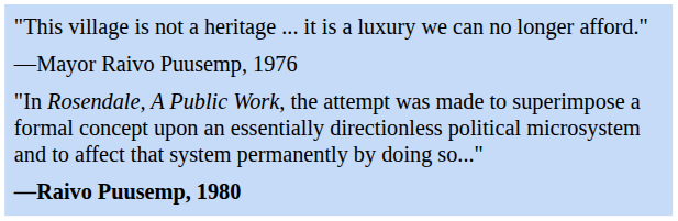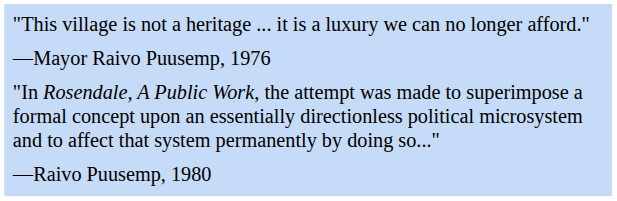row 4 | column 1: bold -> normal
